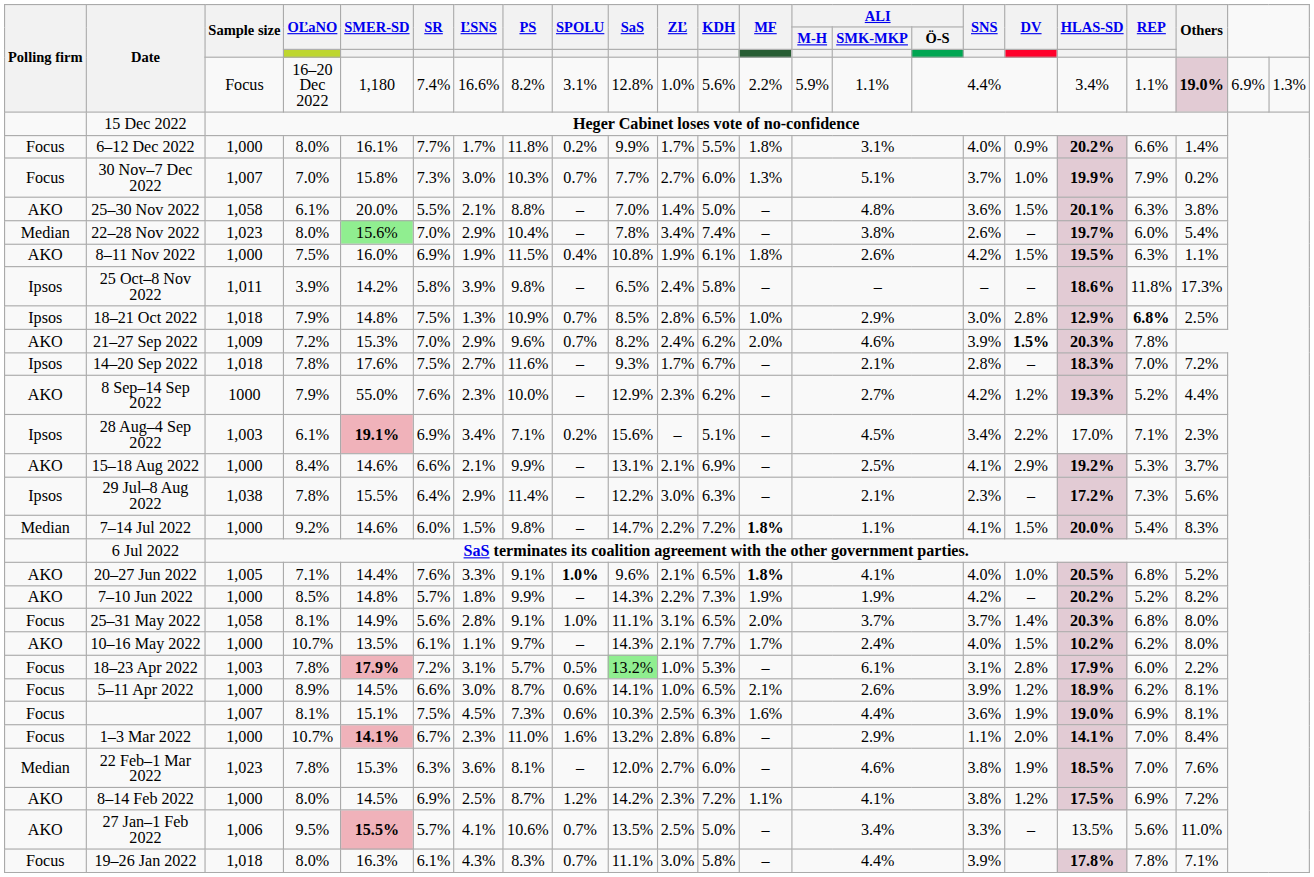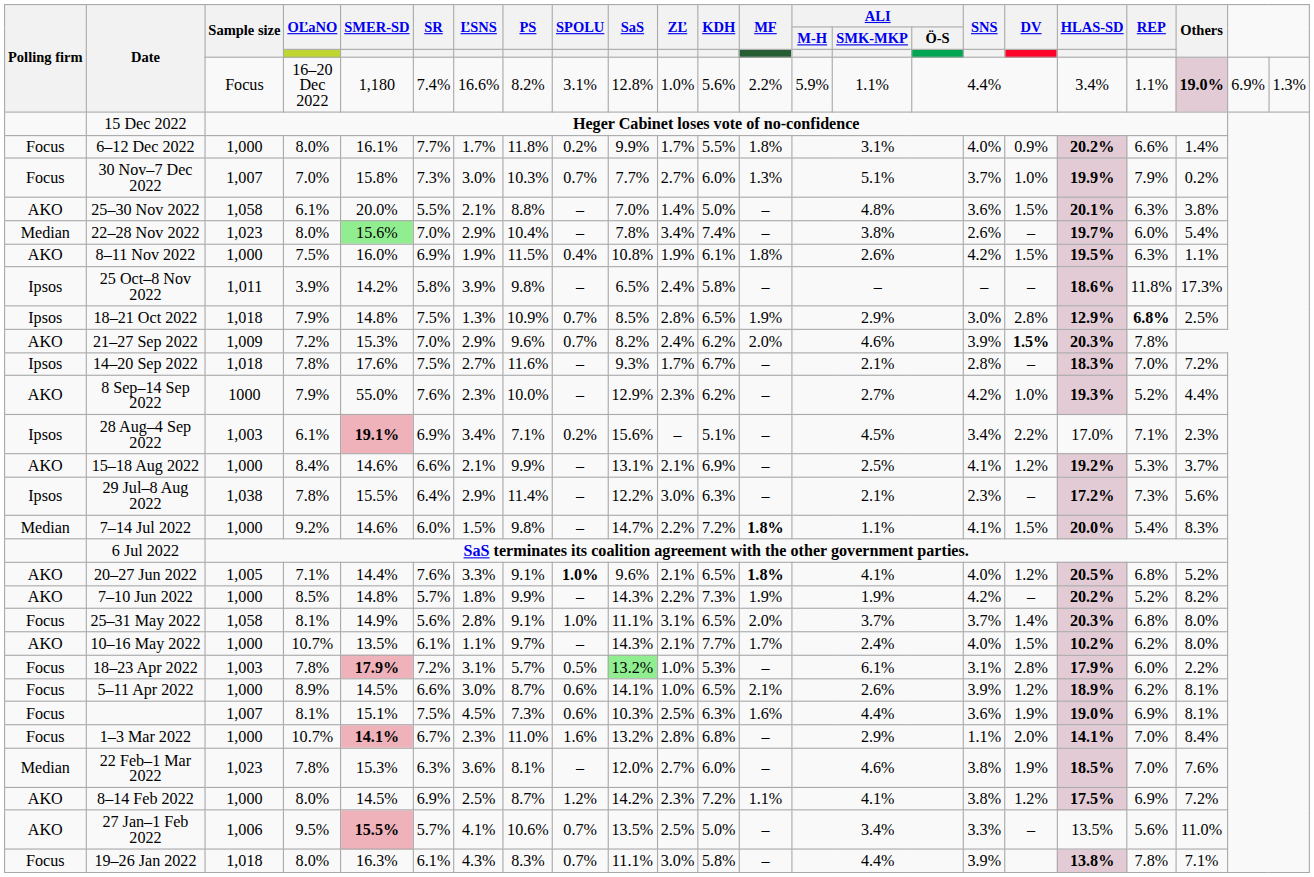18–21 Oct 2022 | MF: 1.0% -> 1.9%
8 Sep–14 Sep 2022 | DV: 1.2% -> 1.0%
15–18 Aug 2022 | DV: 2.9% -> 1.2%
20–27 Jun 2022 | DV: 1.0% -> 1.2%
19–26 Jan 2022 | HLAS-SD: 17.8% -> 13.8%
